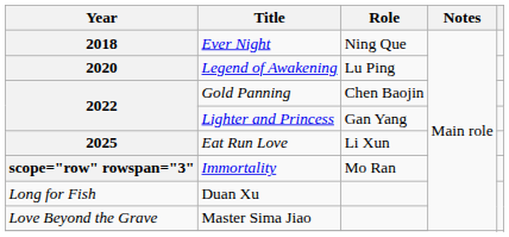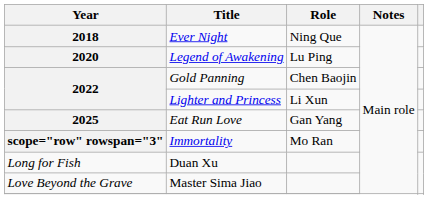Lighter and Princess | Role: Gan Yang -> Li Xun
Eat Run Love | Role: Li Xun -> Gan Yang
